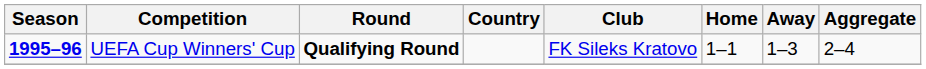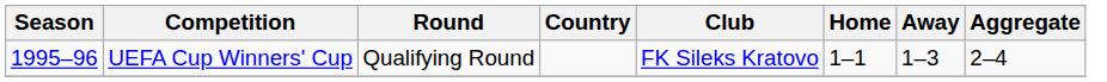UEFA Cup Winners' Cup | Season: bold -> normal
UEFA Cup Winners' Cup | Round: bold -> normal
